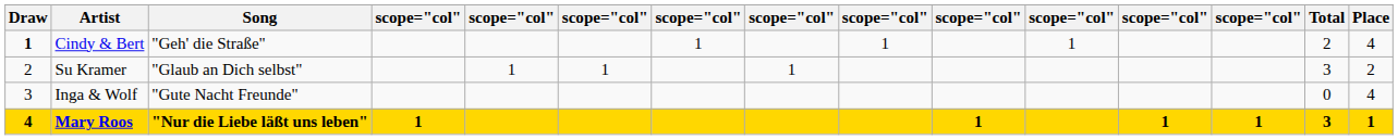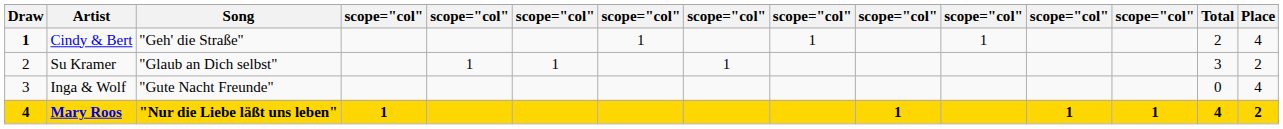Mary Roos | Total: 3 -> 4
Mary Roos | Place: 1 -> 2
